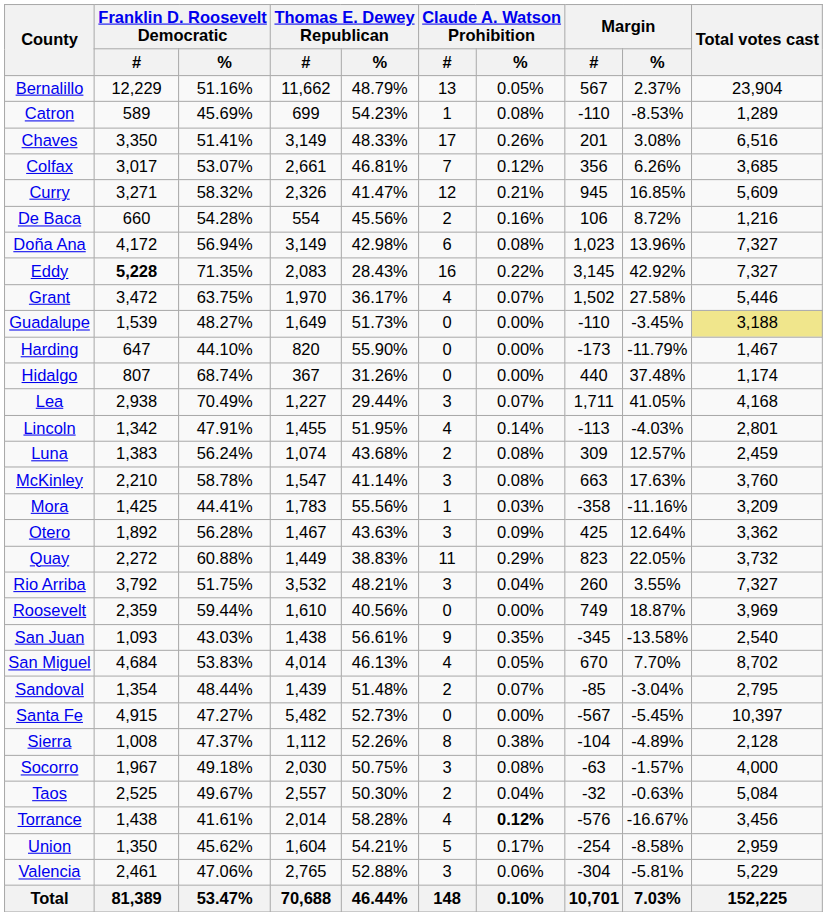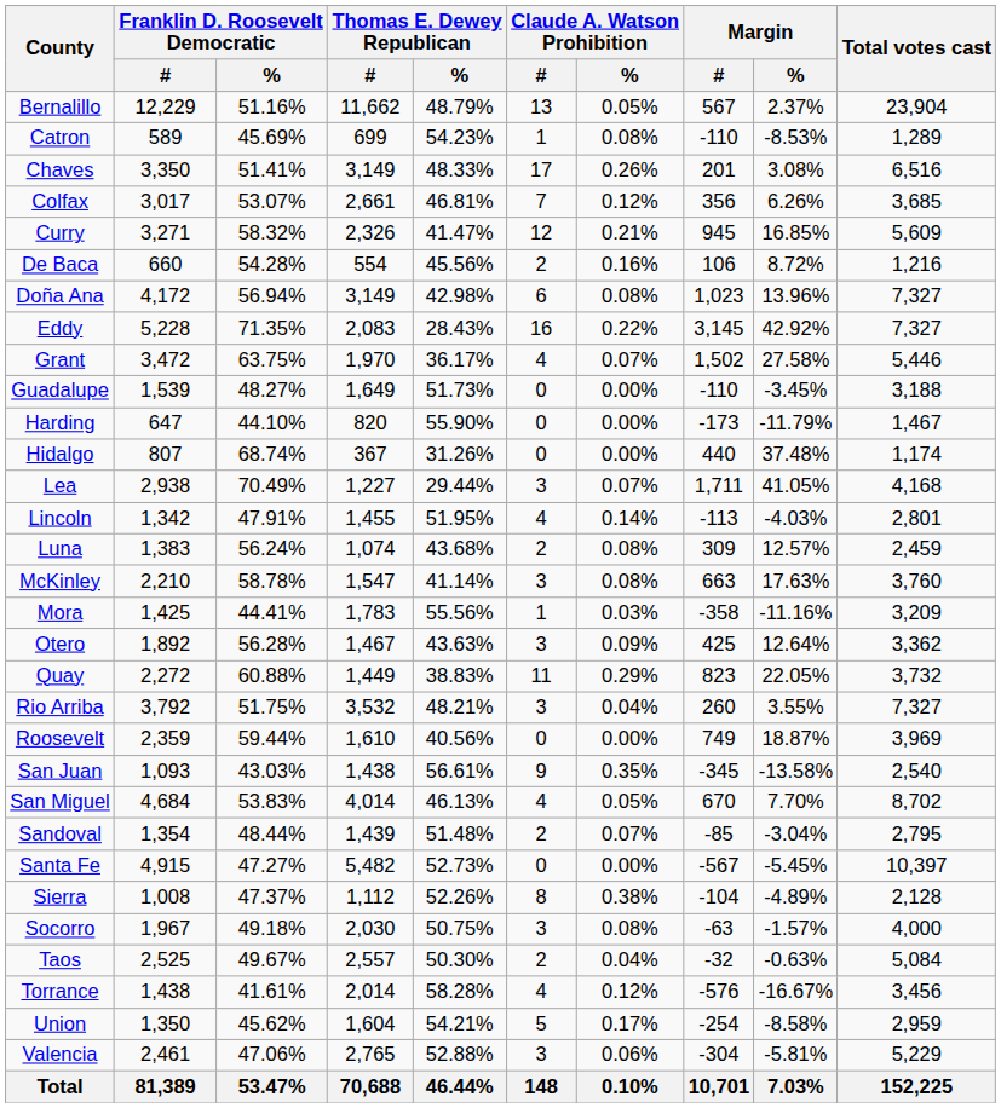Eddy | Franklin D. Roosevelt Democratic / #: bold -> normal
Guadalupe | Total votes cast: khaki background -> no background
Torrance | Claude A. Watson Prohibition / %: bold -> normal
